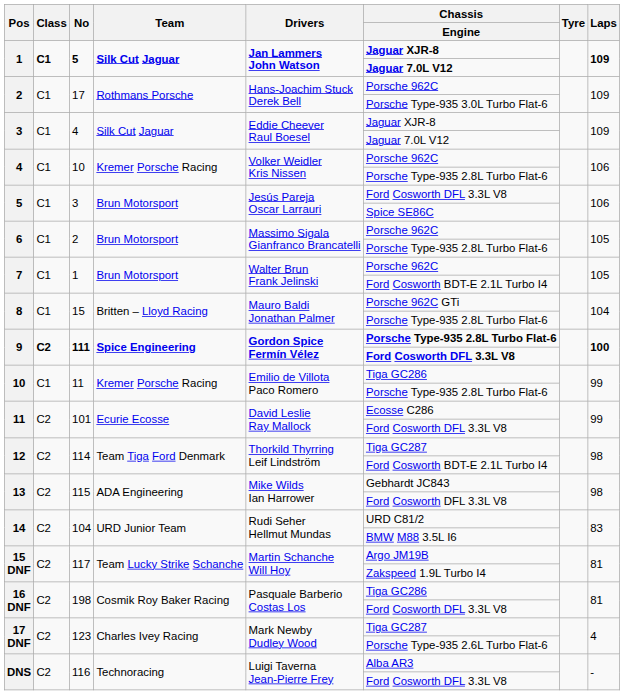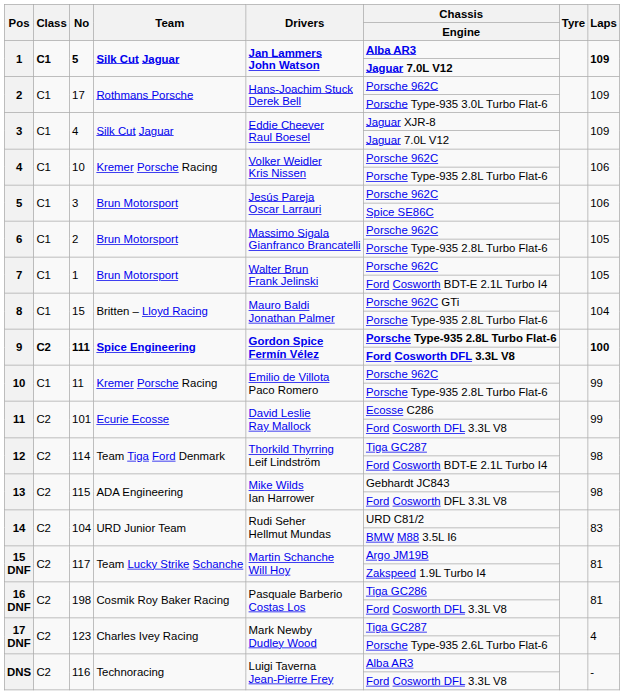row 3 | Chassis / Engine: Jaguar XJR-8 -> Alba AR3
row 11 | Chassis / Engine: Ford Cosworth DFL 3.3L V8 -> Porsche 962C
row 21 | Chassis / Engine: Tiga GC286 -> Porsche 962C
